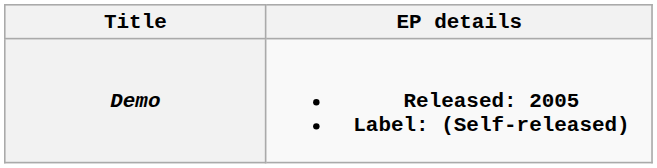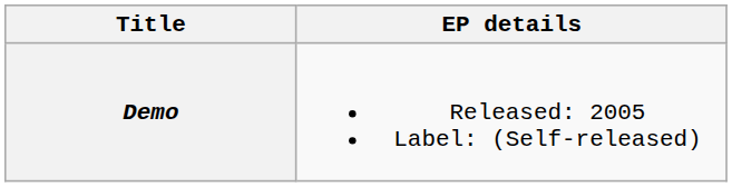Demo | EP details: bold -> normal
